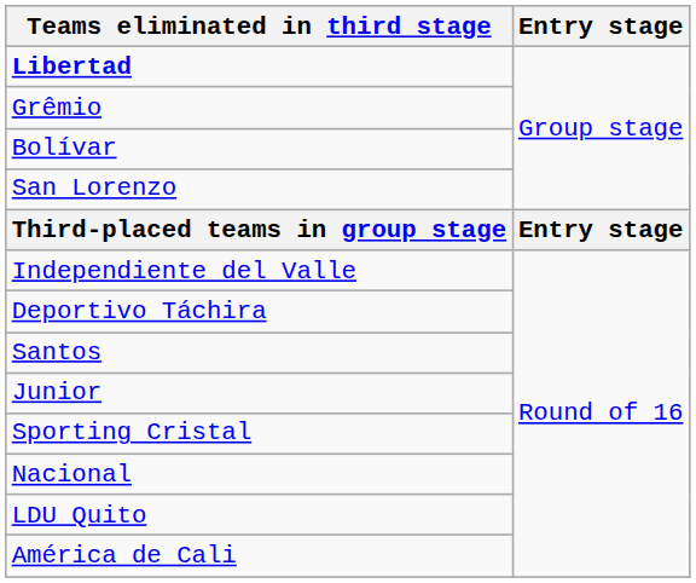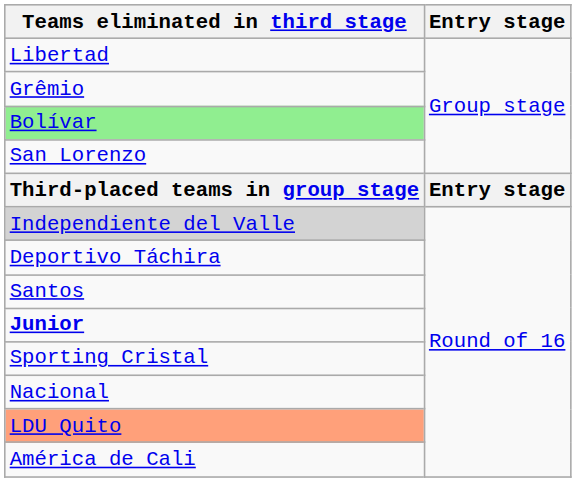Libertad | Teams eliminated in third stage: bold -> normal
Bolívar | Teams eliminated in third stage: no background -> lightgreen background
Independiente del Valle | Teams eliminated in third stage: no background -> lightgrey background
Junior | Teams eliminated in third stage: normal -> bold
LDU Quito | Teams eliminated in third stage: no background -> lightsalmon background
